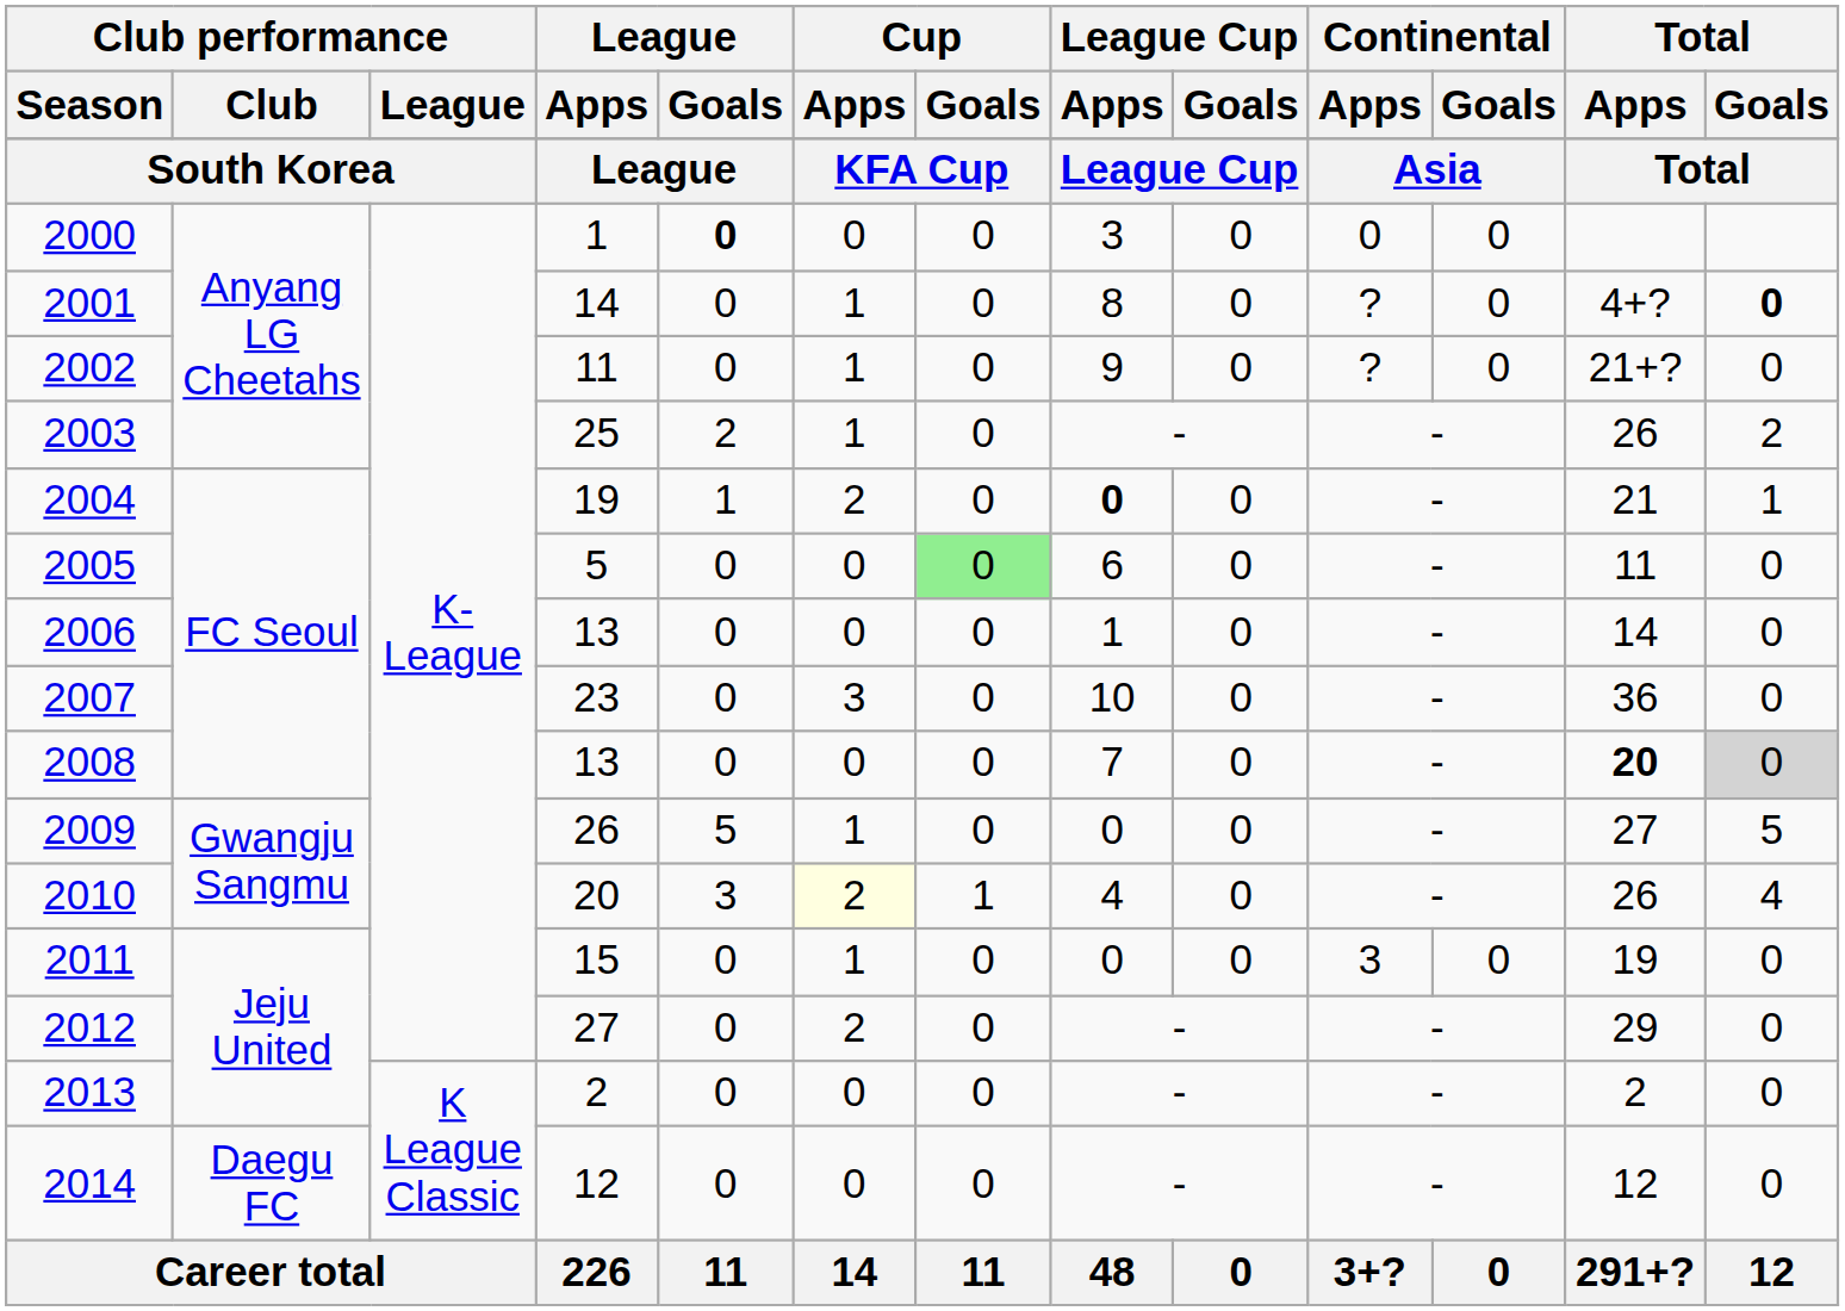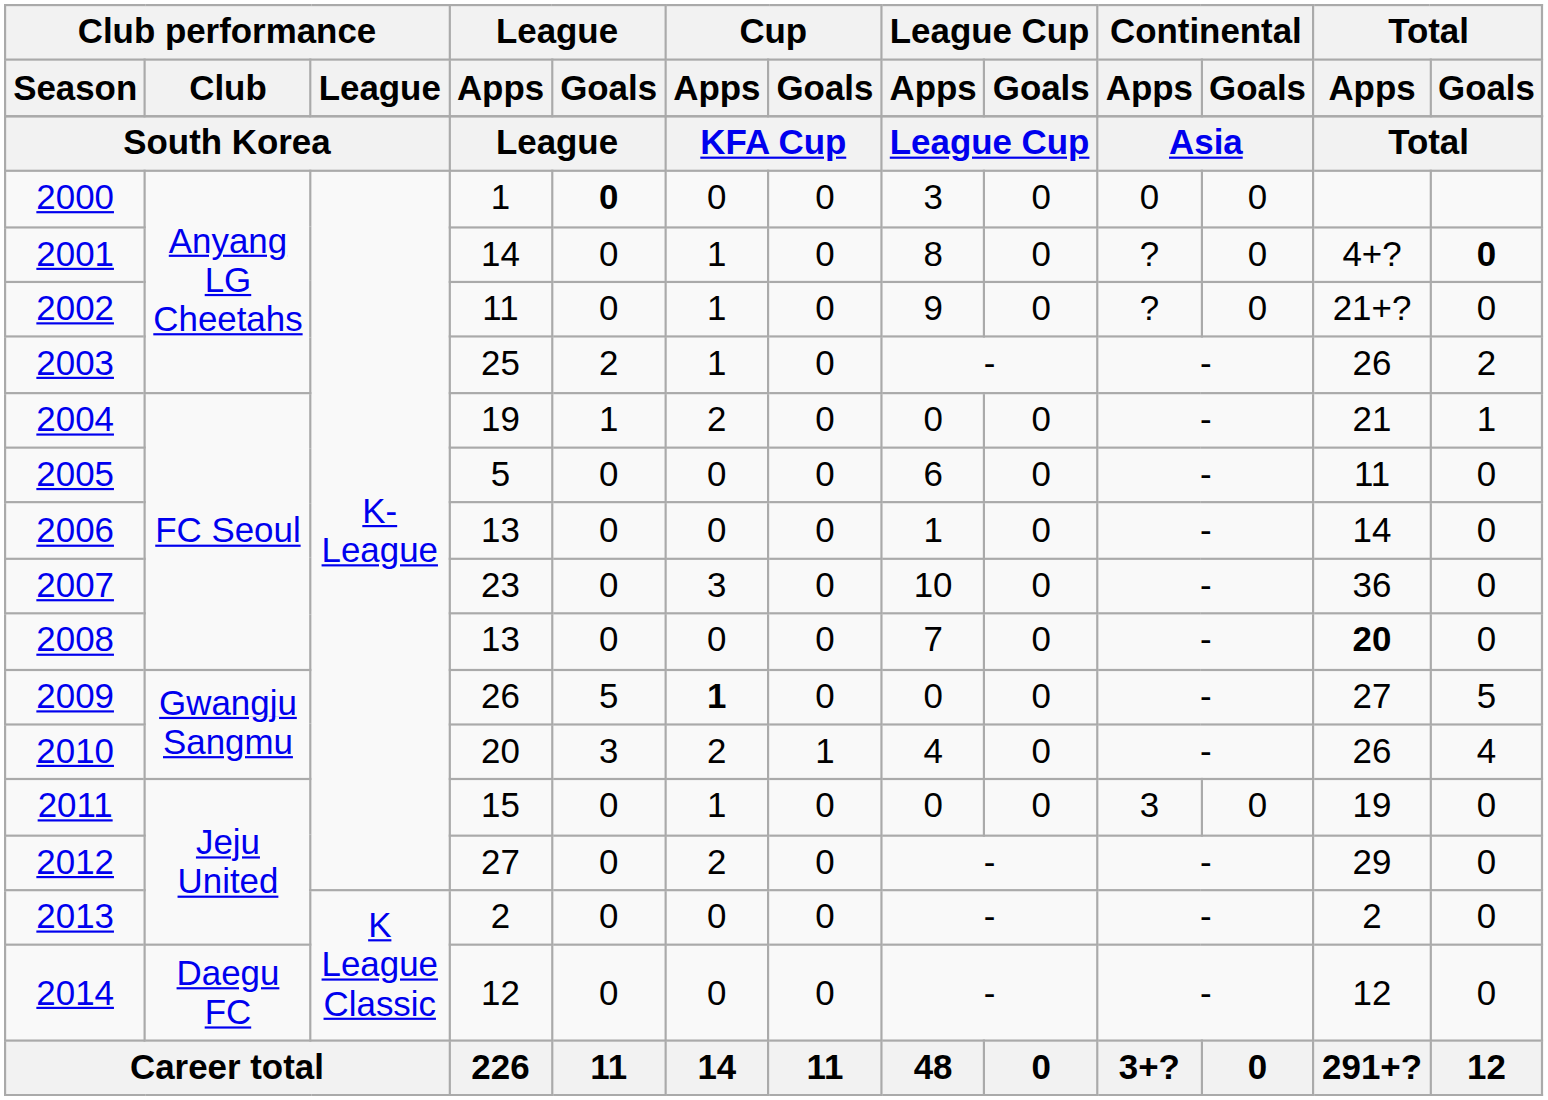2004 | League Cup / Apps: bold -> normal
2005 | Cup / Goals: lightgreen background -> no background
2008 | Total / Goals: lightgrey background -> no background
2009 | Cup / Apps: normal -> bold
2010 | Cup / Apps: lightyellow background -> no background
